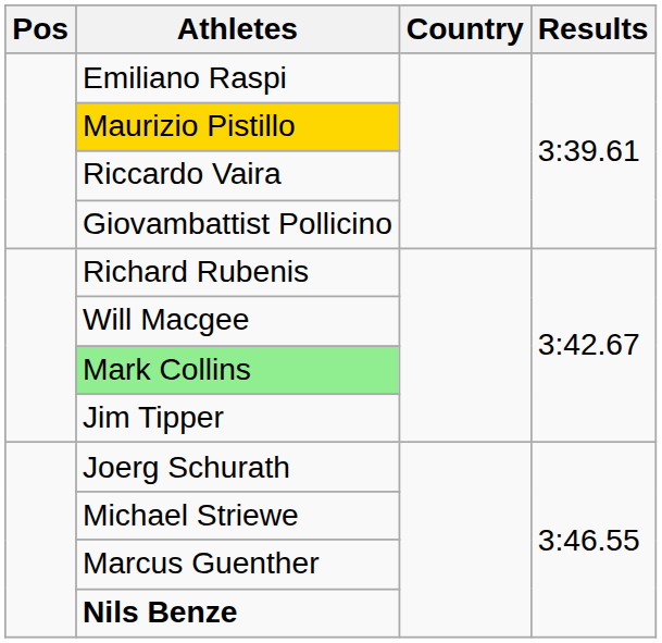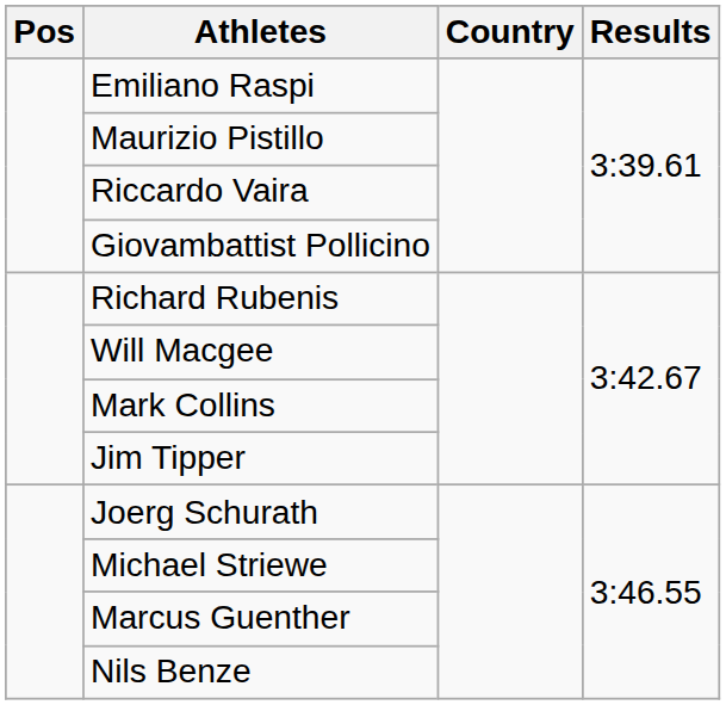Maurizio Pistillo | Athletes: gold background -> no background
Mark Collins | Athletes: lightgreen background -> no background
Nils Benze | Athletes: bold -> normal
